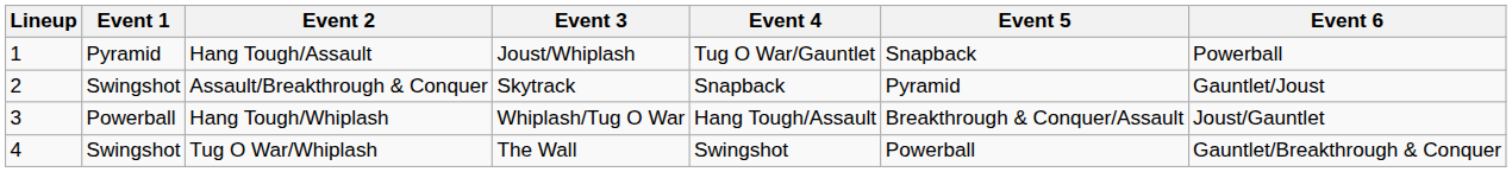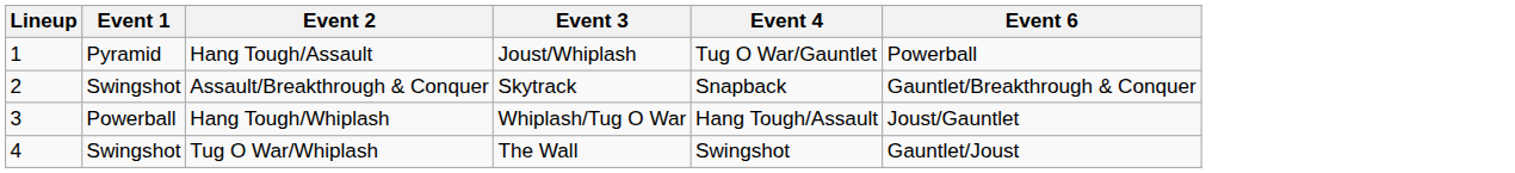- column: Event 5 | Snapback | Pyramid | Breakthrough & Conquer/Assault | Powerball
Assault/Breakthrough & Conquer | Event 6: Gauntlet/Joust -> Gauntlet/Breakthrough & Conquer
Tug O War/Whiplash | Event 6: Gauntlet/Breakthrough & Conquer -> Gauntlet/Joust
